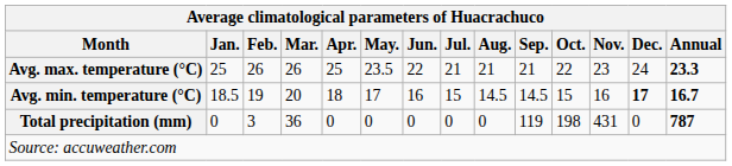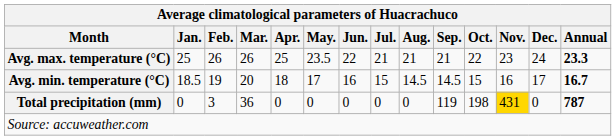Avg. min. temperature (°C) | Dec.: bold -> normal
Total precipitation (mm) | Nov.: no background -> gold background
